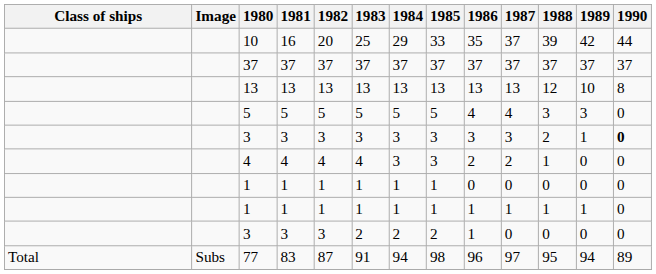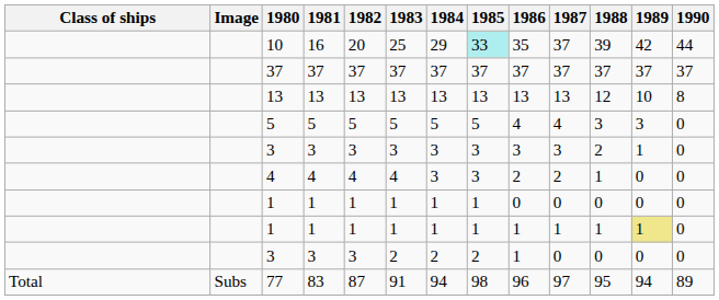row 2 | 1985: no background -> paleturquoise background
row 6 | 1990: bold -> normal
row 9 | 1989: no background -> khaki background
